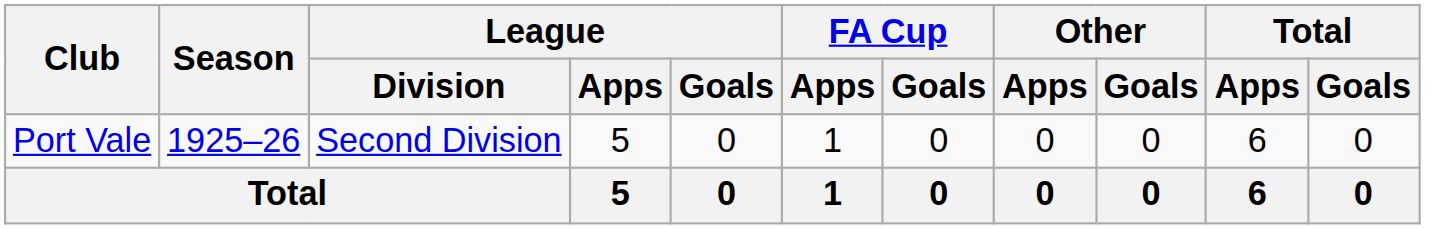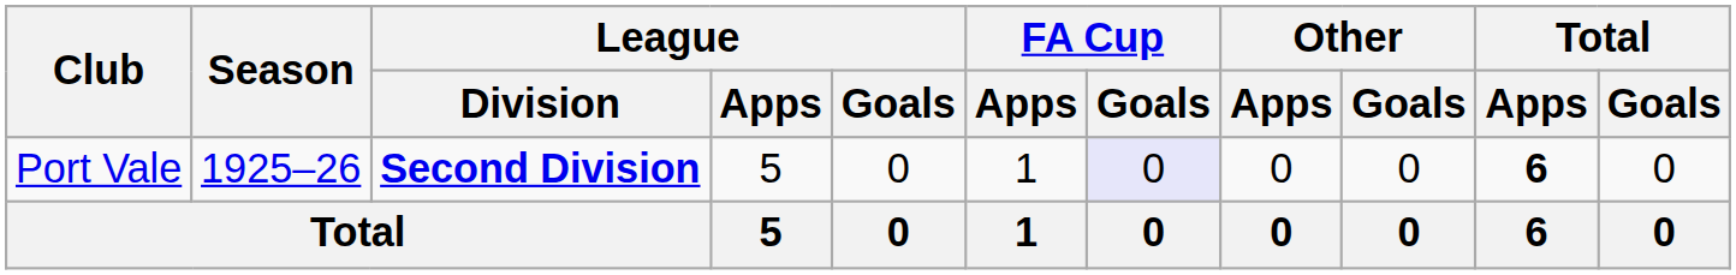Port Vale | League / Division: normal -> bold
Port Vale | FA Cup / Goals: no background -> lavender background
Port Vale | Total / Apps: normal -> bold
